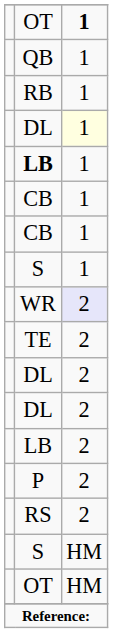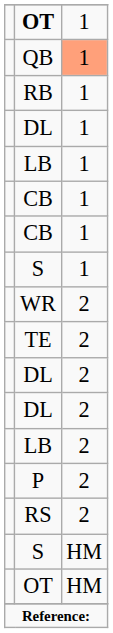OT / 1 | column 2: normal -> bold
OT / 1 | column 3: bold -> normal
QB | column 3: no background -> lightsalmon background
DL / 1 | column 3: lightyellow background -> no background
LB / 1 | column 2: bold -> normal
WR | column 3: lavender background -> no background
